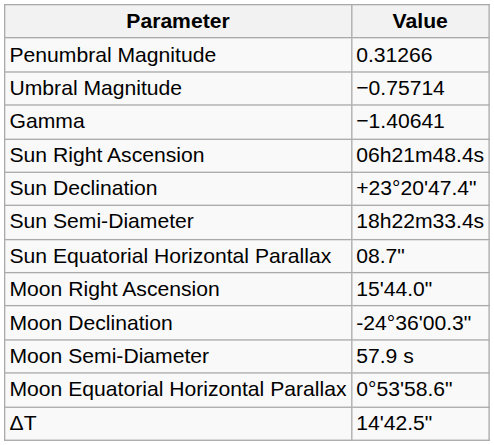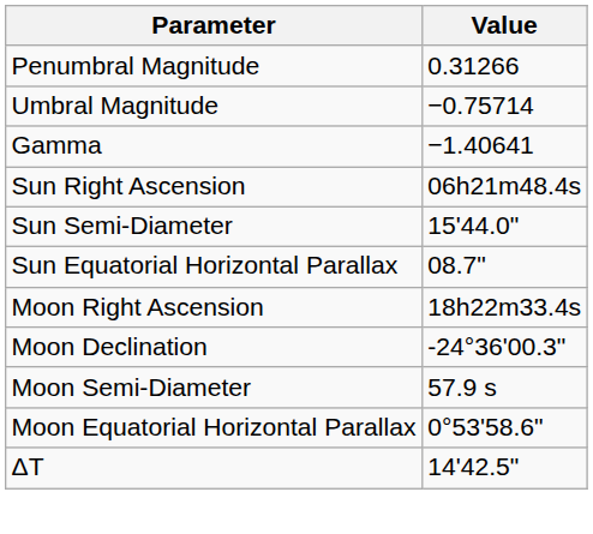- row: Sun Declination | +23°20'47.4"
Sun Semi-Diameter | Value: 18h22m33.4s -> 15'44.0"
Moon Right Ascension | Value: 15'44.0" -> 18h22m33.4s
